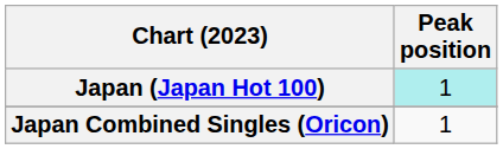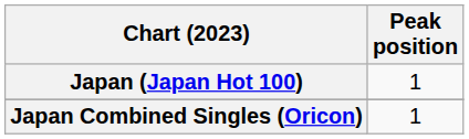Japan (Japan Hot 100) | Peak position: paleturquoise background -> no background
